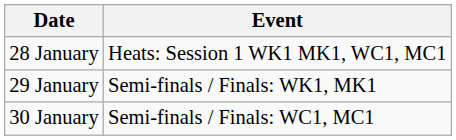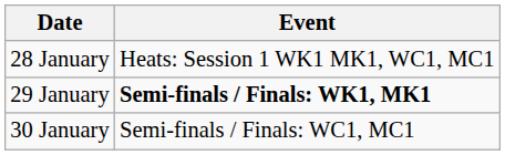29 January | Event: normal -> bold
